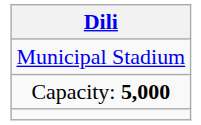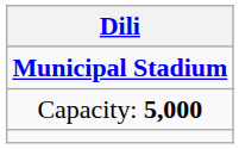row 2 | column 1: normal -> bold
